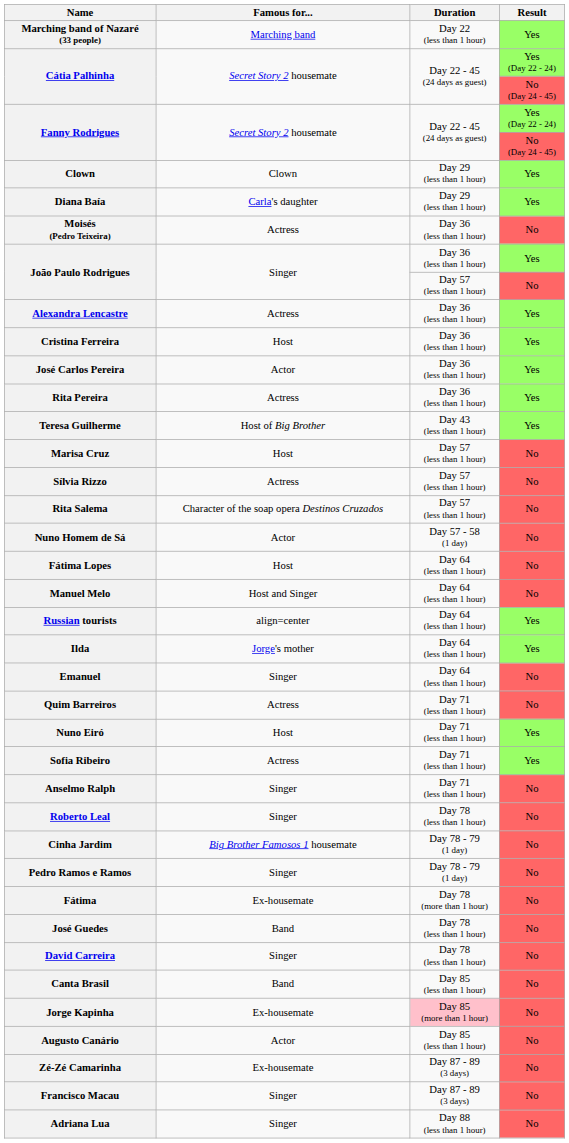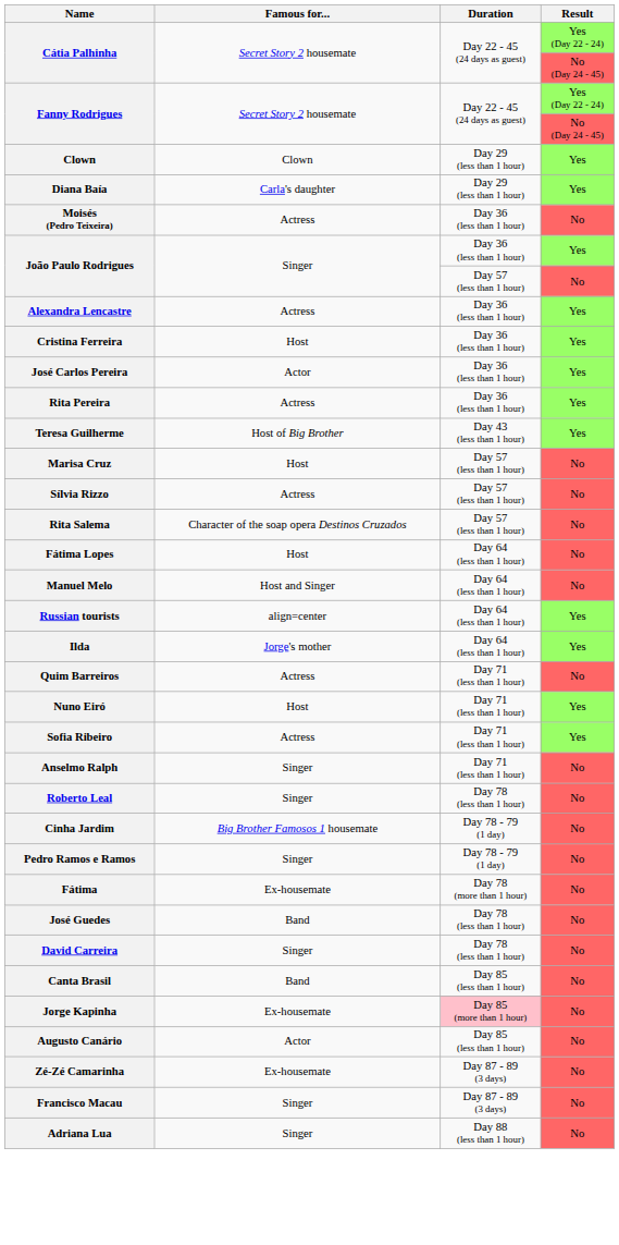- row: Marching band of Nazaré (33 people) | Marching band | Day 22 (less than 1 hour) | Yes
- row: Nuno Homem de Sá | Actor | Day 57 - 58 (1 day) | No
- row: Emanuel | Singer | Day 64 (less than 1 hour) | No
